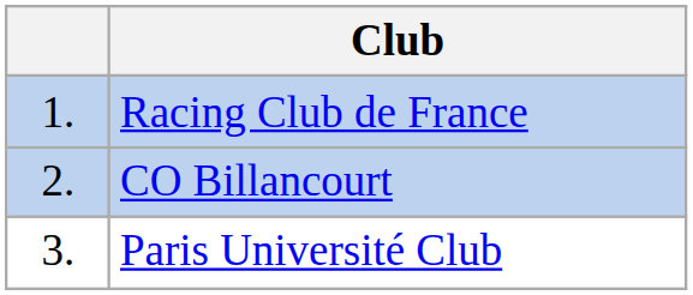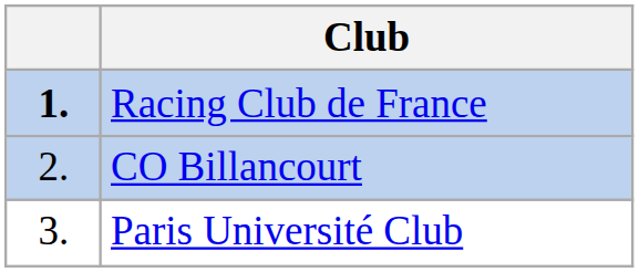Racing Club de France | column 1: normal -> bold
